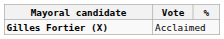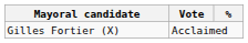Gilles Fortier (X) | Mayoral candidate: bold -> normal
